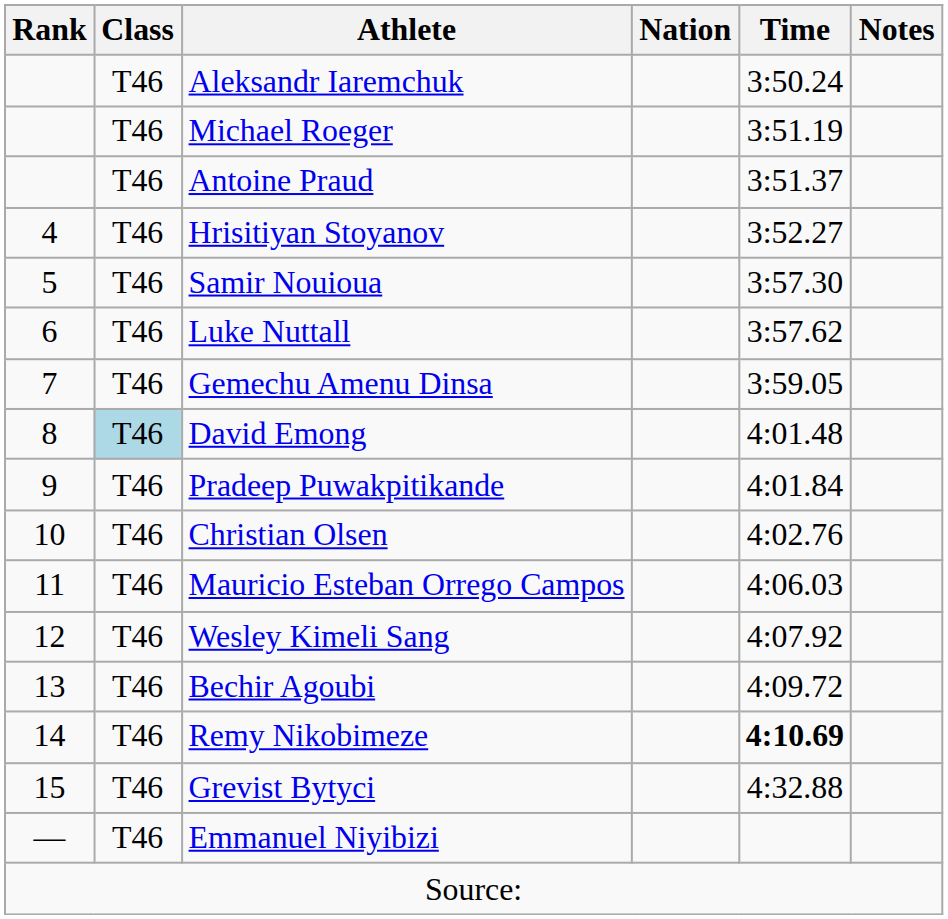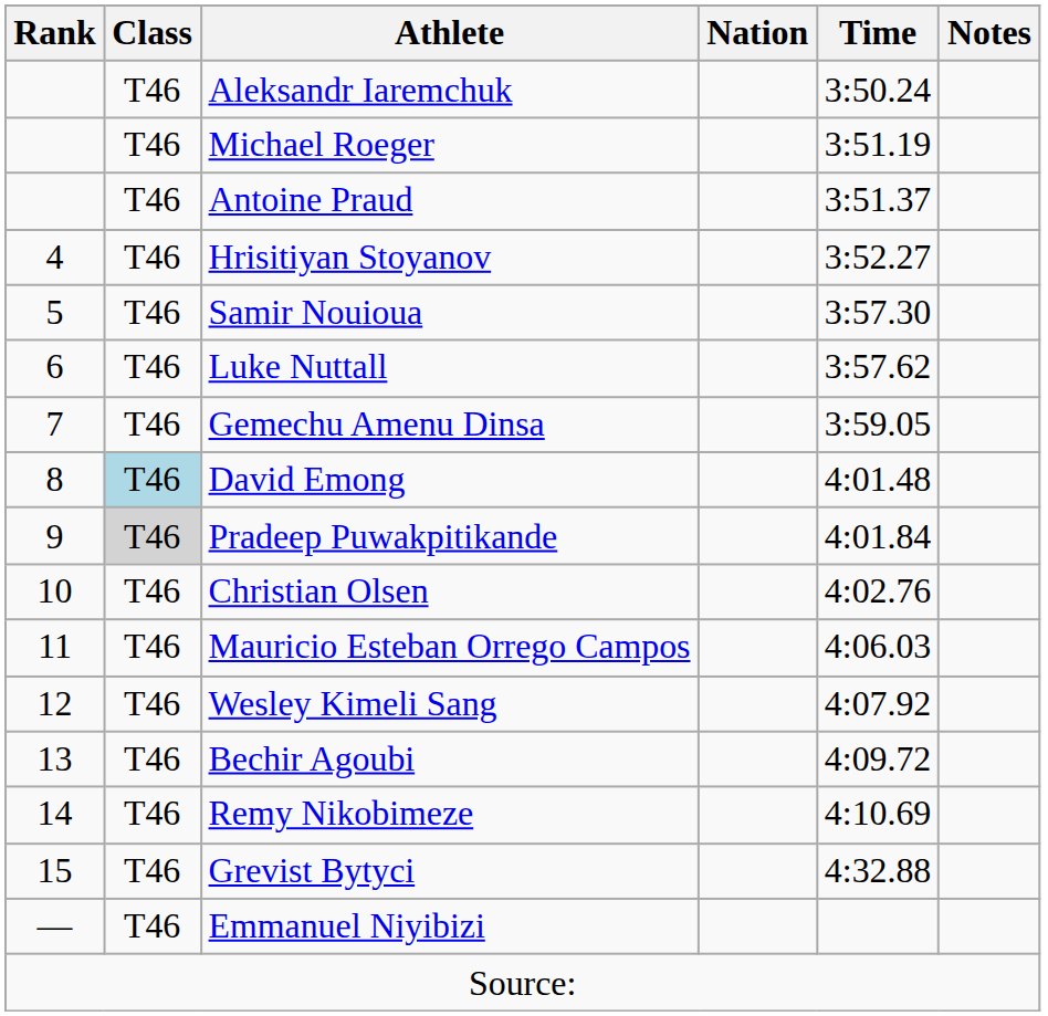Pradeep Puwakpitikande | Class: no background -> lightgrey background
Remy Nikobimeze | Time: bold -> normal
